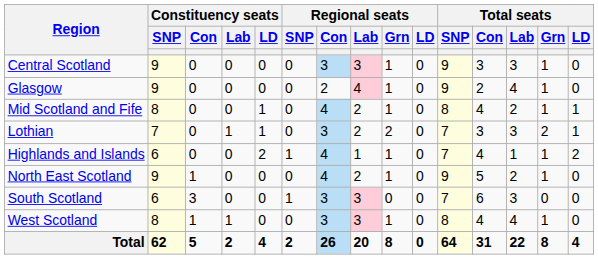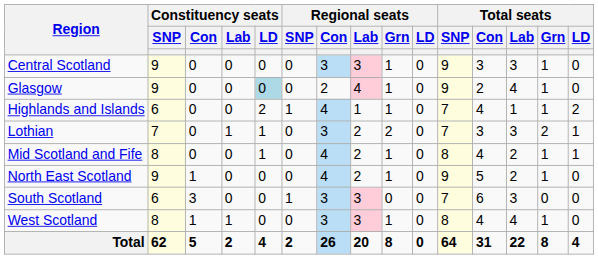Glasgow | Constituency seats / LD: no background -> lightblue background
rows swapped: Highlands and Islands <-> Mid Scotland and Fife
